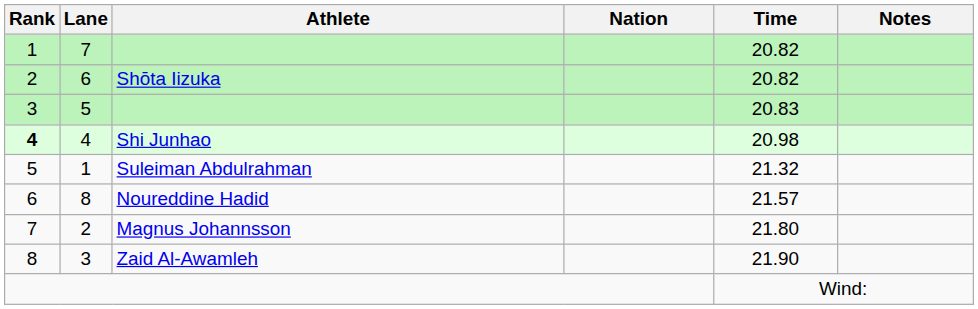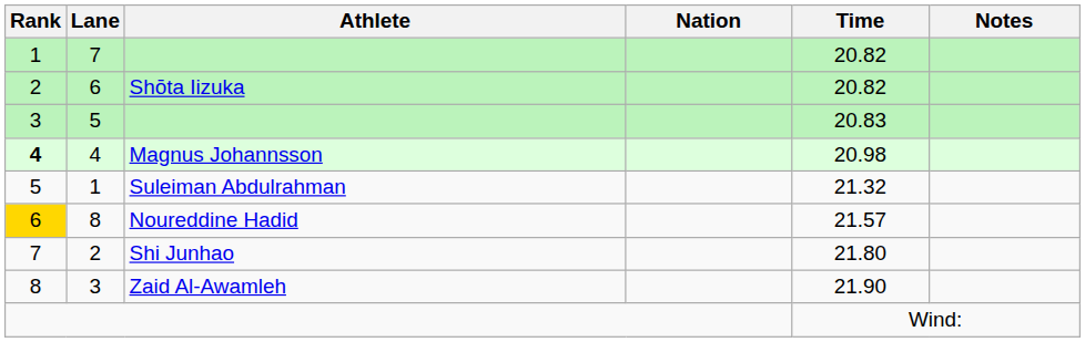row 5 | Athlete: Shi Junhao -> Magnus Johannsson
row 7 | Rank: no background -> gold background
row 8 | Athlete: Magnus Johannsson -> Shi Junhao
